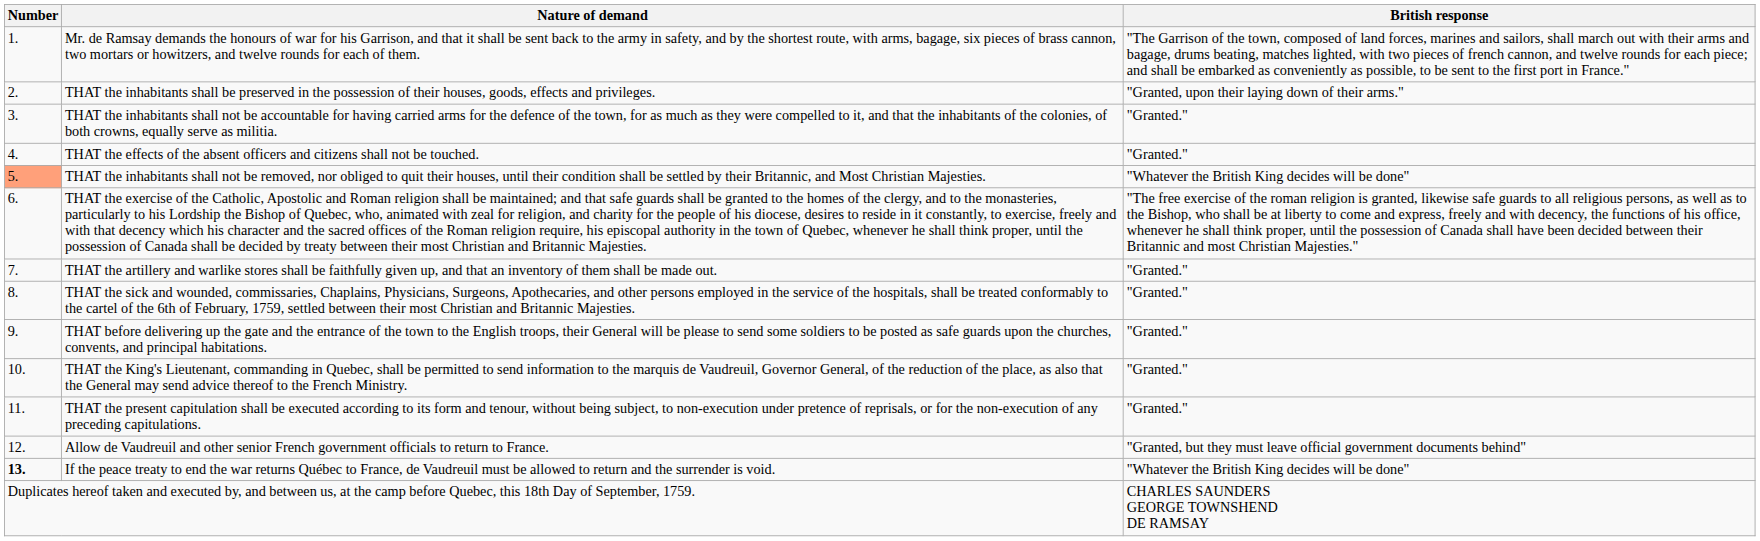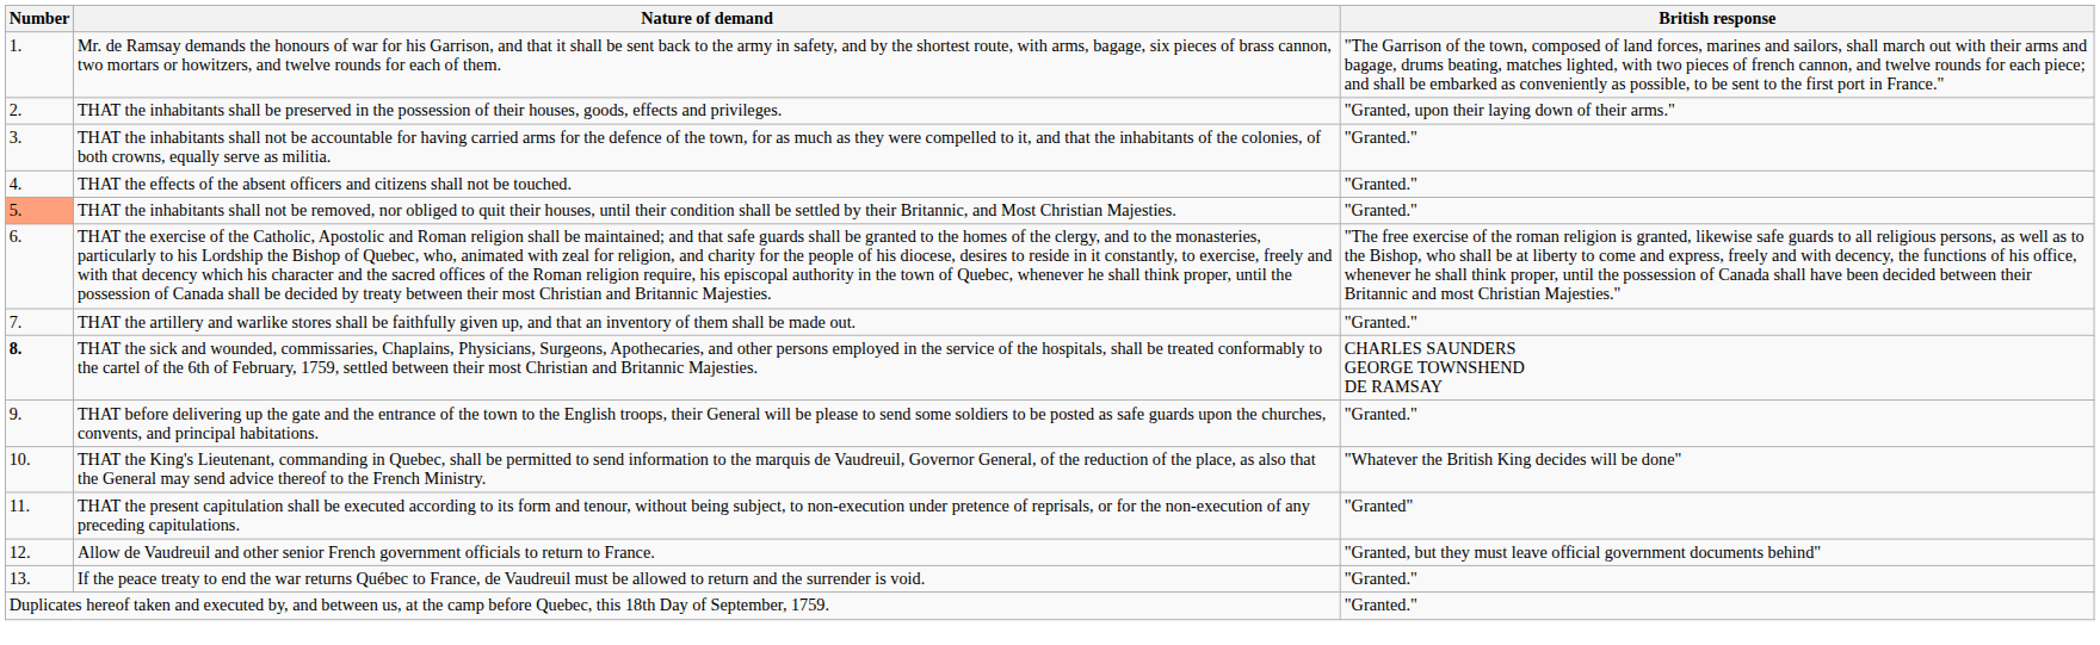row 6 | British response: "Whatever the British King decides will be done" -> "Granted."
row 9 | Number: normal -> bold
row 9 | British response: "Granted." -> CHARLES SAUNDERS GEORGE TOWNSHEND DE RAMSAY
row 11 | British response: "Granted." -> "Whatever the British King decides will be done"
row 12 | British response: "Granted." -> "Granted"
row 14 | Number: bold -> normal
row 14 | British response: "Whatever the British King decides will be done" -> "Granted."
row 15 | British response: CHARLES SAUNDERS GEORGE TOWNSHEND DE RAMSAY -> "Granted."
